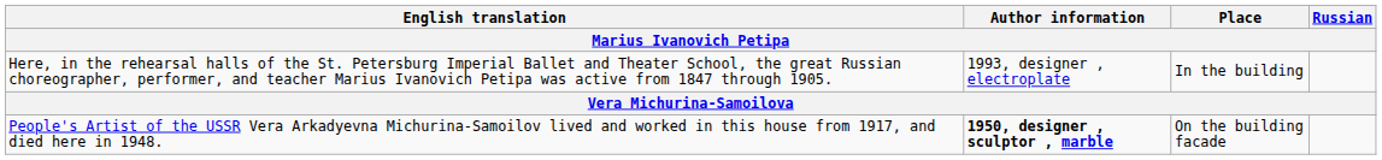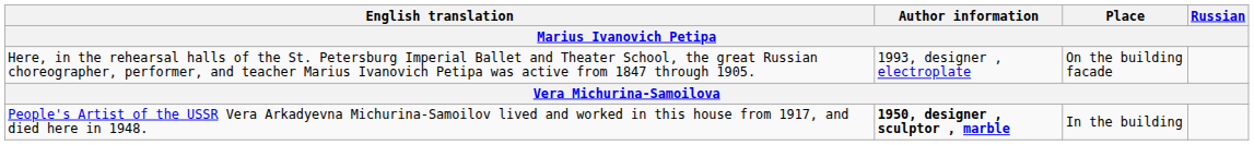row 3 | Place: In the building -> On the building facade
row 5 | Place: On the building facade -> In the building
